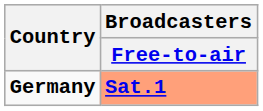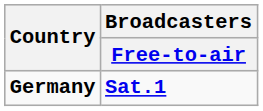Germany | Broadcasters / Free-to-air: lightsalmon background -> no background
